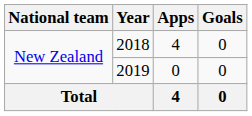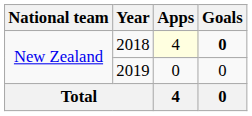2018 | Apps: no background -> lightyellow background
2018 | Goals: normal -> bold
